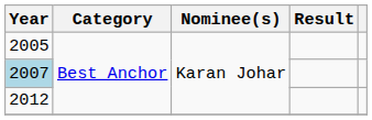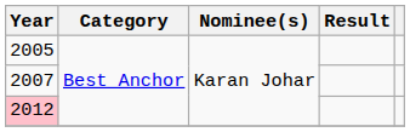2007 | Year: lightblue background -> no background
2012 | Year: no background -> pink background
